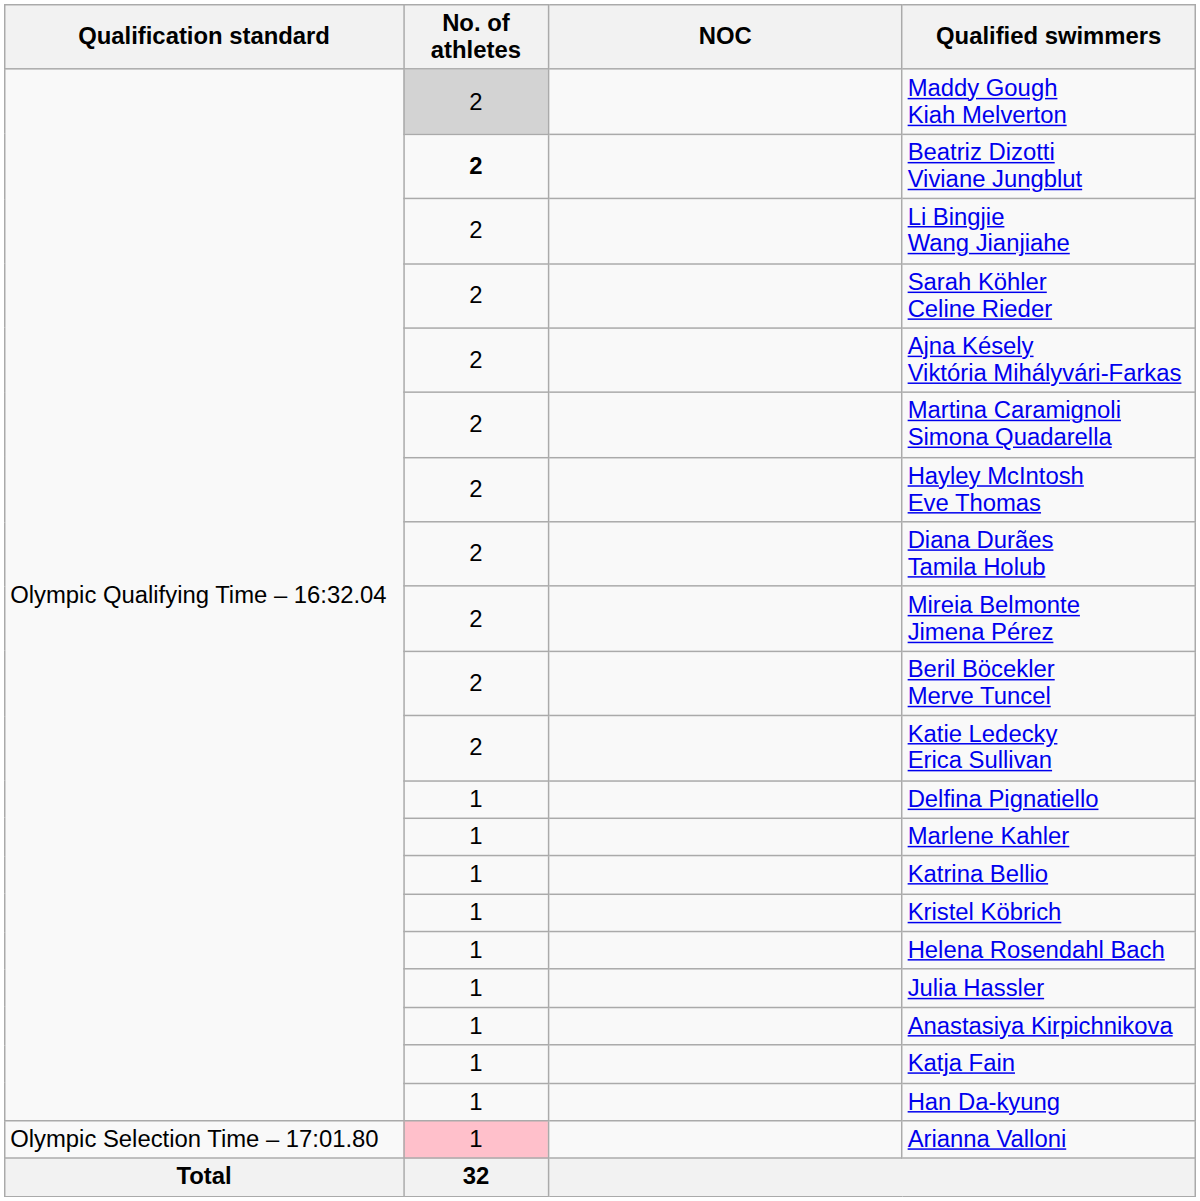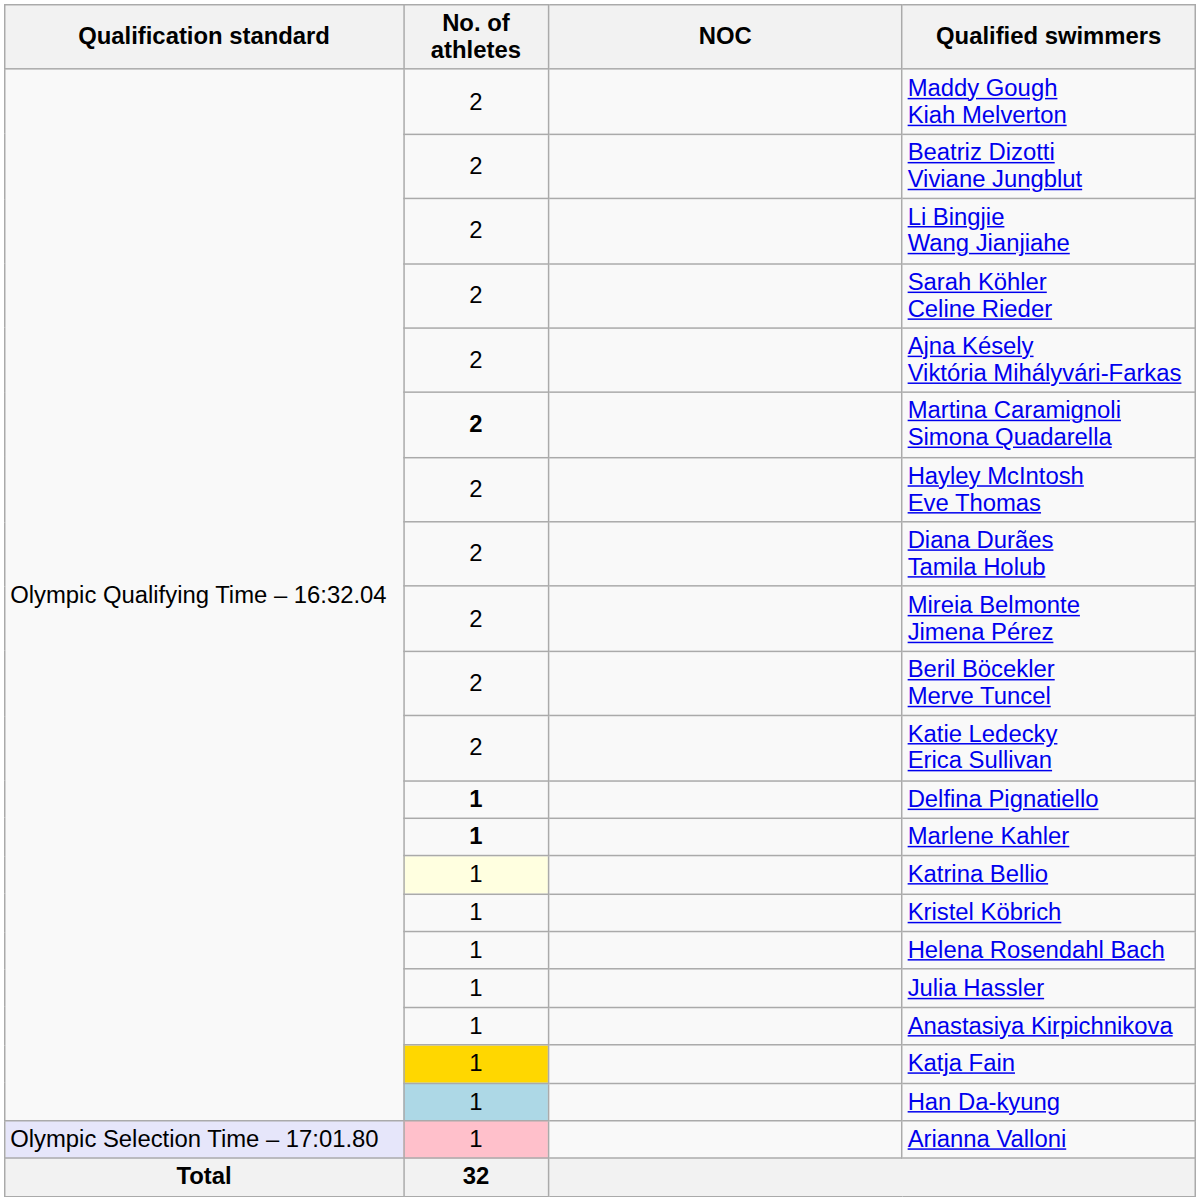Maddy Gough Kiah Melverton | No. of athletes: lightgrey background -> no background
Beatriz Dizotti Viviane Jungblut | No. of athletes: bold -> normal
Martina Caramignoli Simona Quadarella | No. of athletes: normal -> bold
Delfina Pignatiello | No. of athletes: normal -> bold
Marlene Kahler | No. of athletes: normal -> bold
Katrina Bellio | No. of athletes: no background -> lightyellow background
Katja Fain | No. of athletes: no background -> gold background
Han Da-kyung | No. of athletes: no background -> lightblue background
Arianna Valloni | Qualification standard: no background -> lavender background
